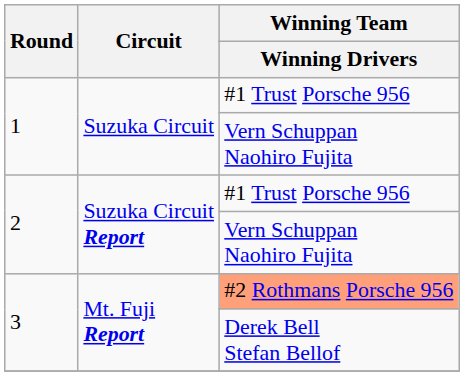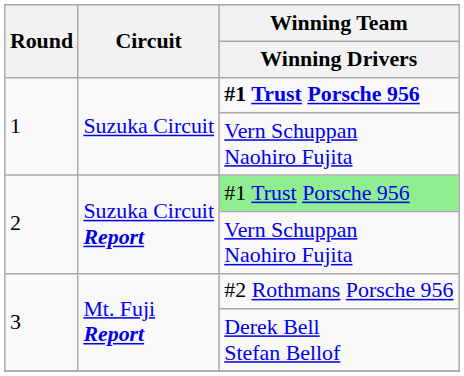1 / #1 Trust Porsche 956 | Winning Team / Winning Drivers: normal -> bold
2 / #1 Trust Porsche 956 | Winning Team / Winning Drivers: no background -> lightgreen background
#2 Rothmans Porsche 956 | Winning Team / Winning Drivers: lightsalmon background -> no background
